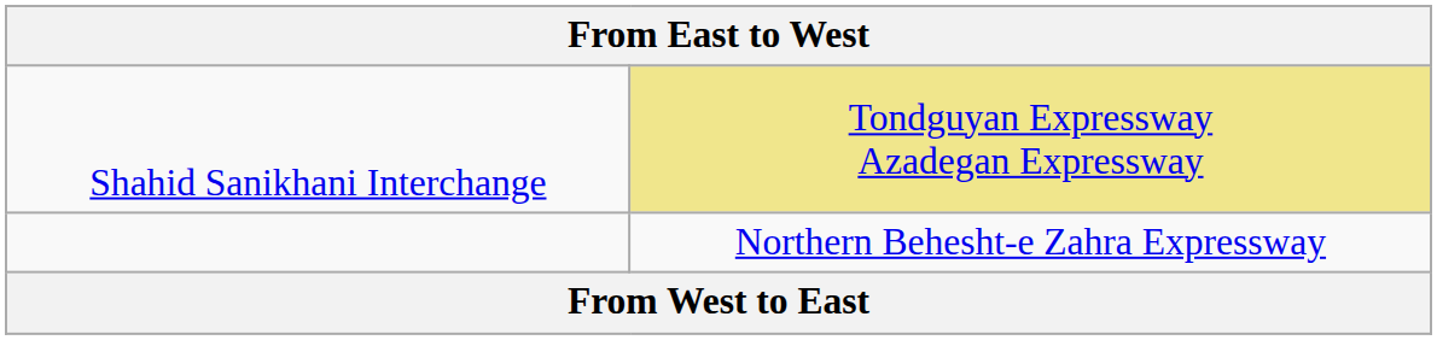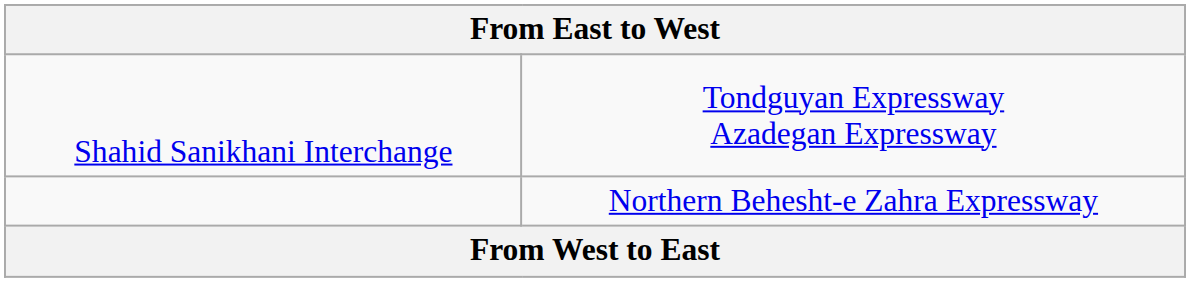Shahid Sanikhani Interchange | column 2: khaki background -> no background
